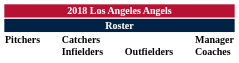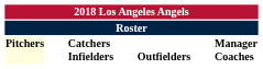Pitchers | column 1: no background -> lightyellow background
